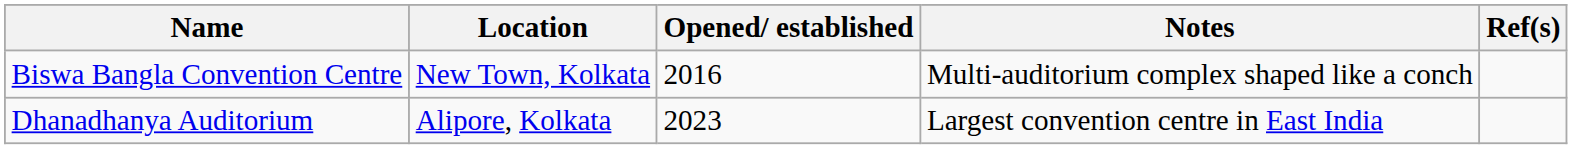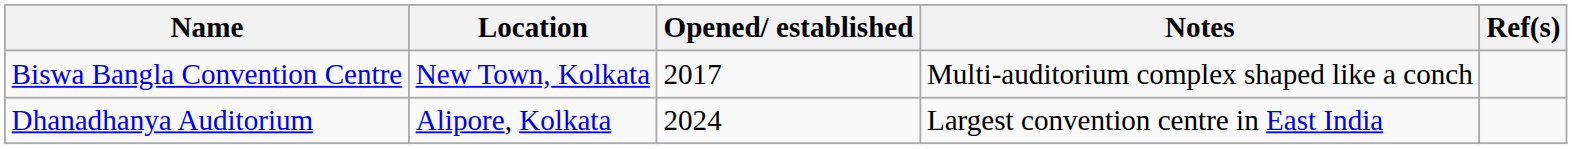Biswa Bangla Convention Centre | Opened/ established: 2016 -> 2017
Dhanadhanya Auditorium | Opened/ established: 2023 -> 2024
